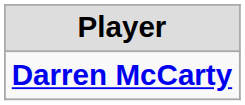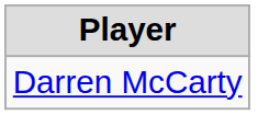row 2 | column 1: bold -> normal
